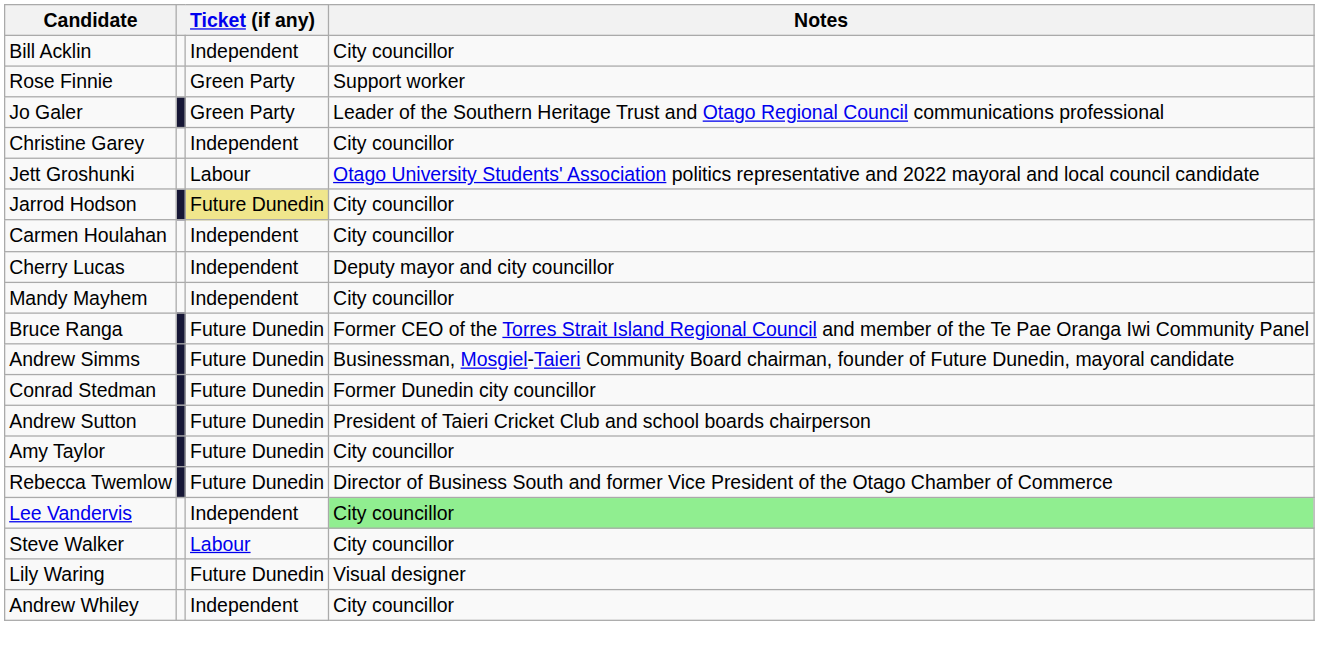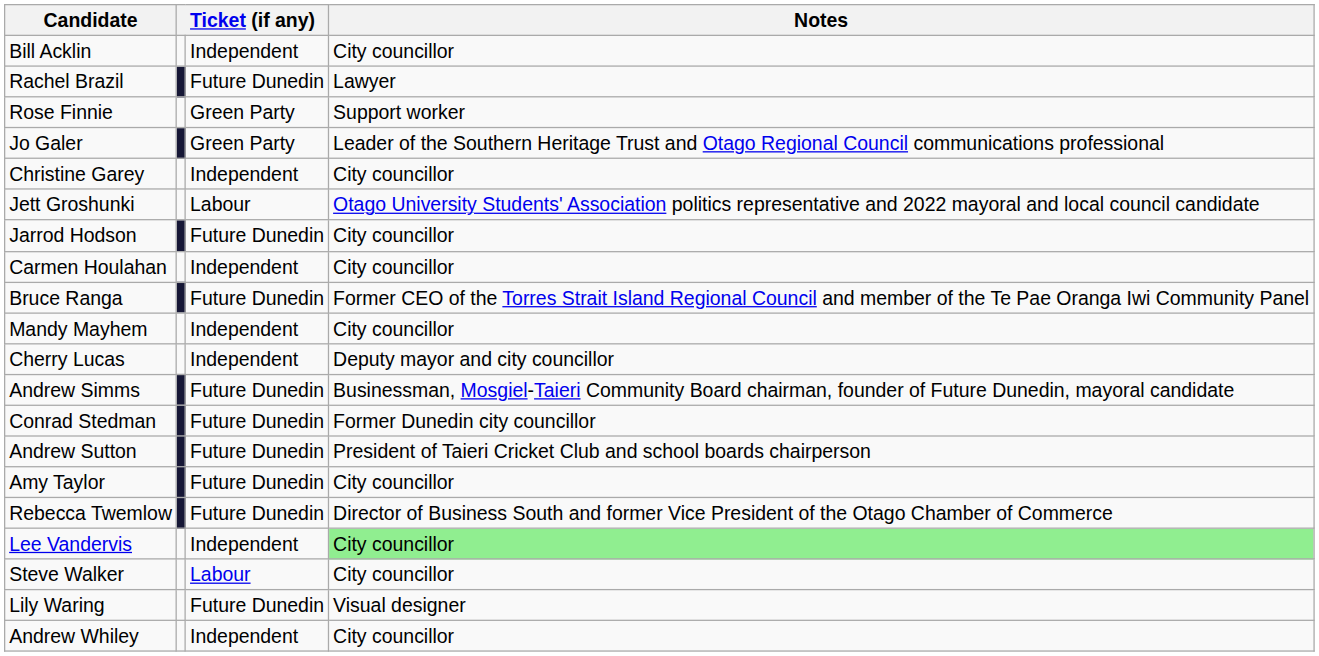+ row: Rachel Brazil | Future Dunedin | Lawyer
Jarrod Hodson | column 3: khaki background -> no background
rows swapped: Cherry Lucas <-> Bruce Ranga
